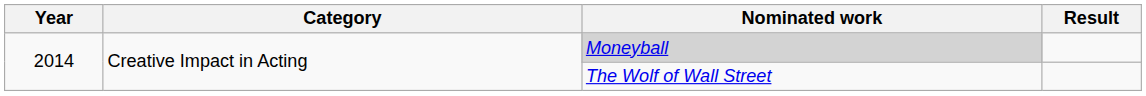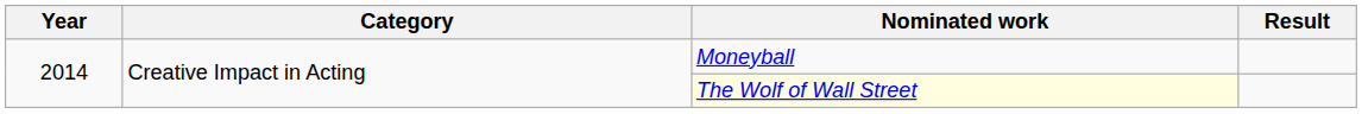Moneyball | Nominated work: lightgrey background -> no background
The Wolf of Wall Street | Nominated work: no background -> lightyellow background
